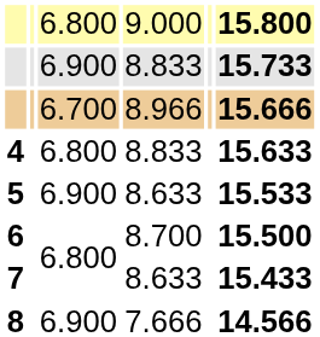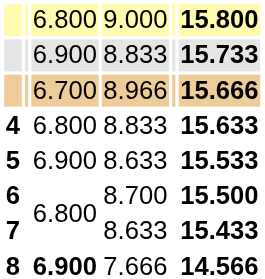8 | column 2: normal -> bold
